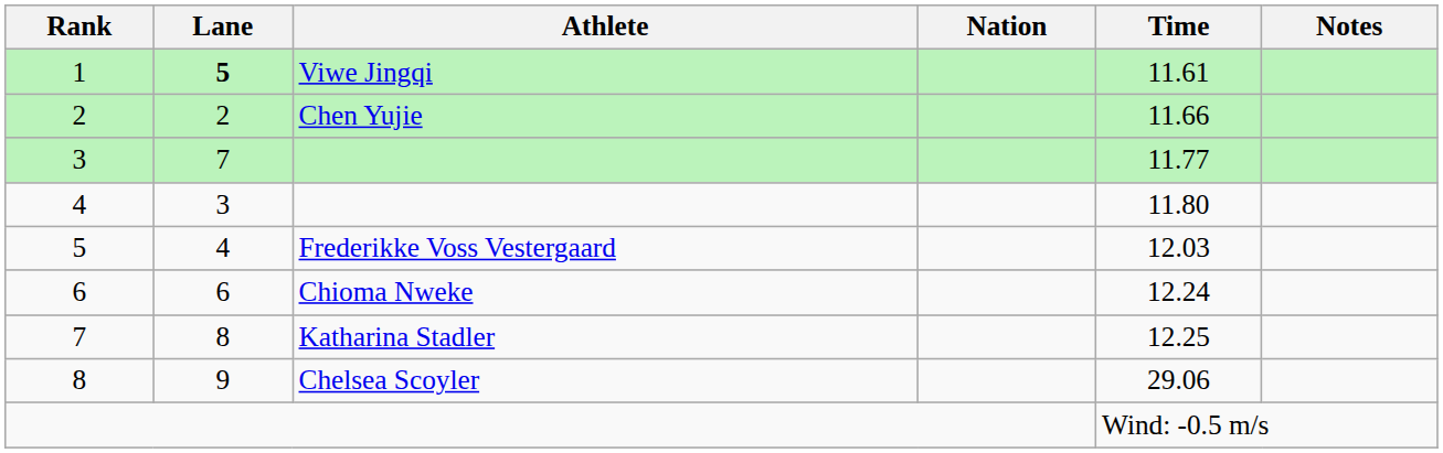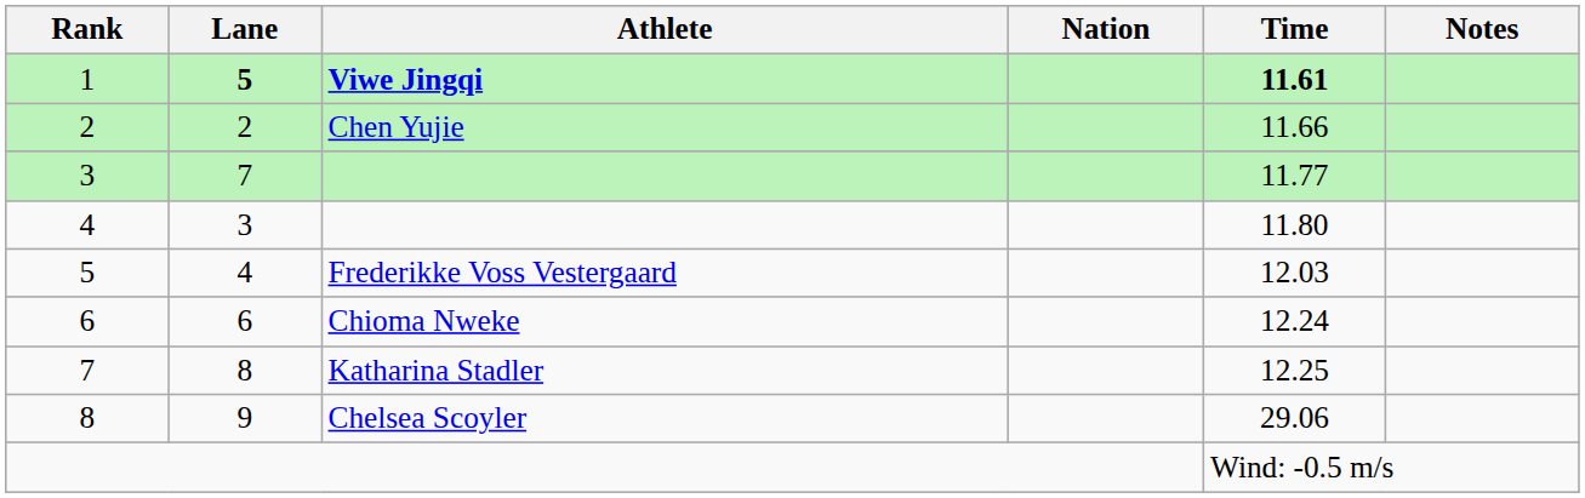1 | Athlete: normal -> bold
1 | Time: normal -> bold
